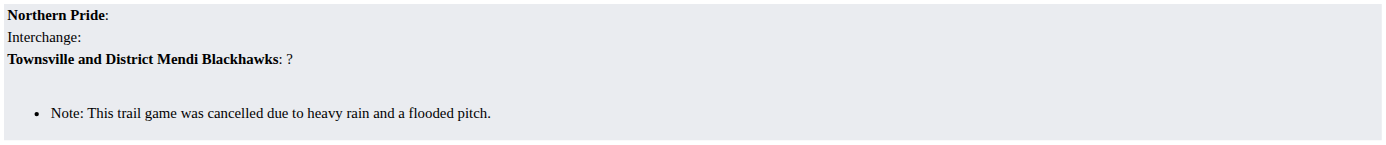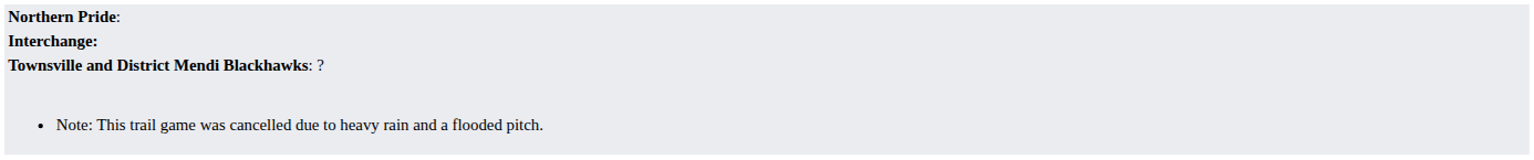row 2 | column 1: normal -> bold
